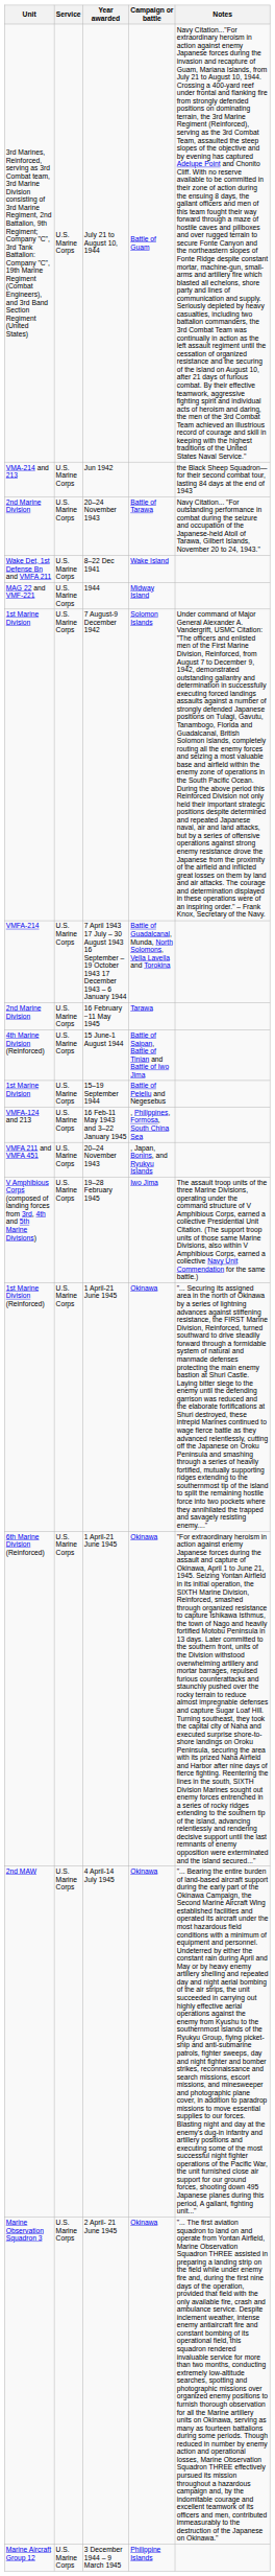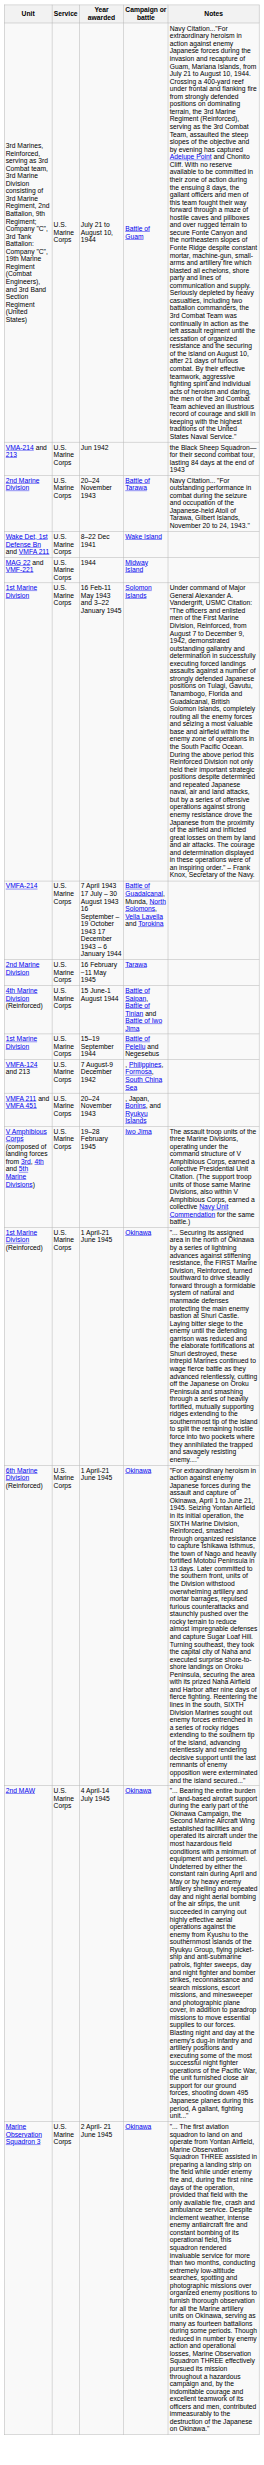1st Marine Division / Solomon Islands | Year awarded: 7 August-9 December 1942 -> 16 Feb-11 May 1943 and 3–22 January 1945
VMFA-124 and 213 | Year awarded: 16 Feb-11 May 1943 and 3–22 January 1945 -> 7 August-9 December 1942
- row: Marine Aircraft Group 12 | U.S. Marine Corps | 3 December 1944 – 9 March 1945 | Philippine Islands
